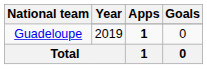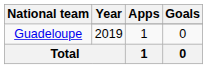2019 | Apps: bold -> normal
